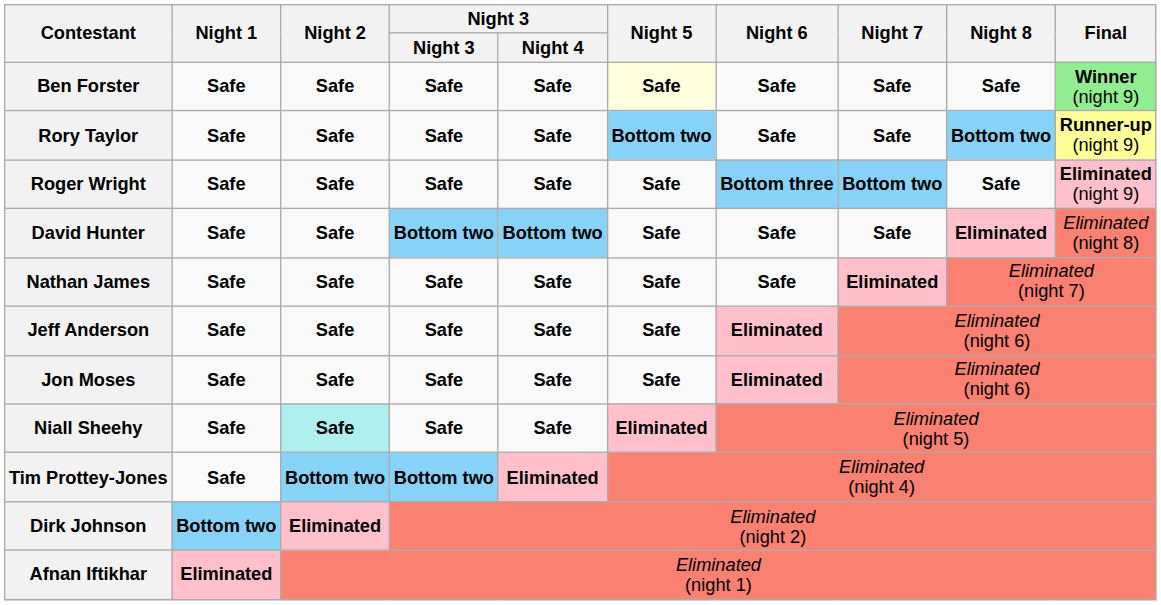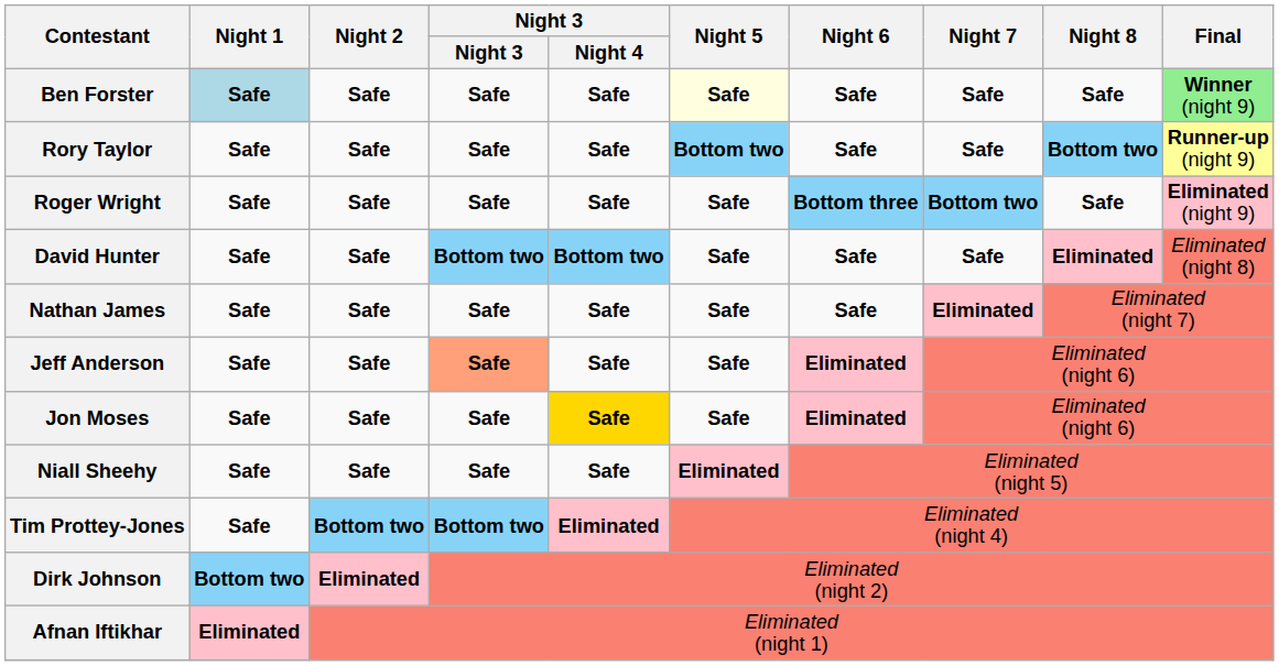Ben Forster | Night 1: no background -> lightblue background
Jeff Anderson | Night 3: no background -> lightsalmon background
Jon Moses | Night 3 / Night 4: no background -> gold background
Niall Sheehy | Night 2: paleturquoise background -> no background
